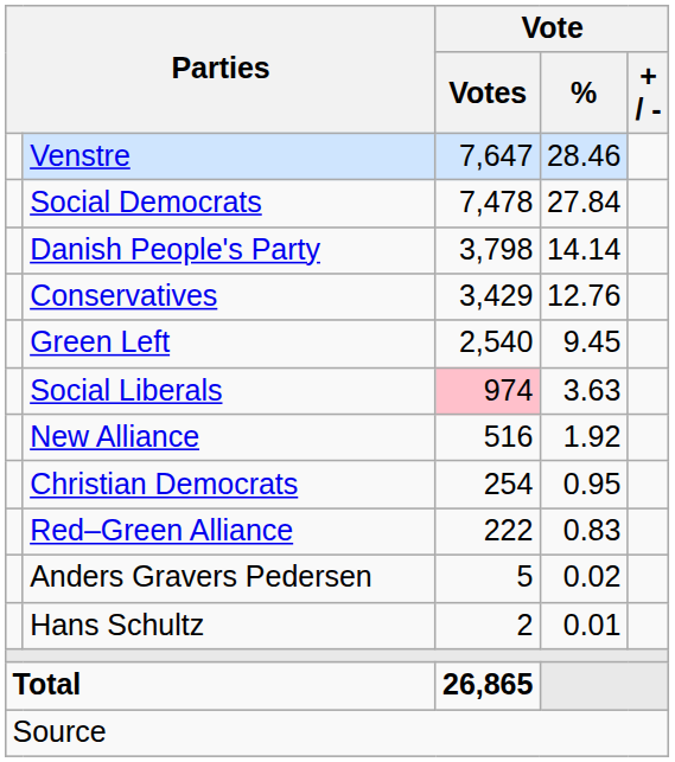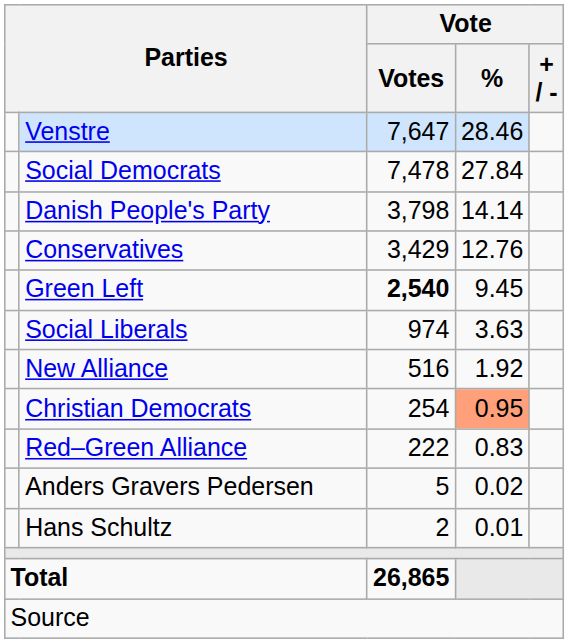Green Left | Vote / Votes: normal -> bold
Social Liberals | Vote / Votes: pink background -> no background
Christian Democrats | Vote / %: no background -> lightsalmon background
